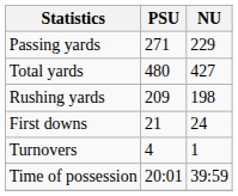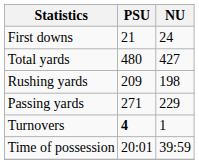rows swapped: First downs <-> Passing yards
Turnovers | PSU: normal -> bold
